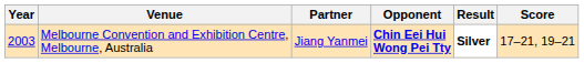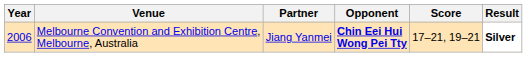columns swapped: Score <-> Result
row 2 | Year: 2003 -> 2006
